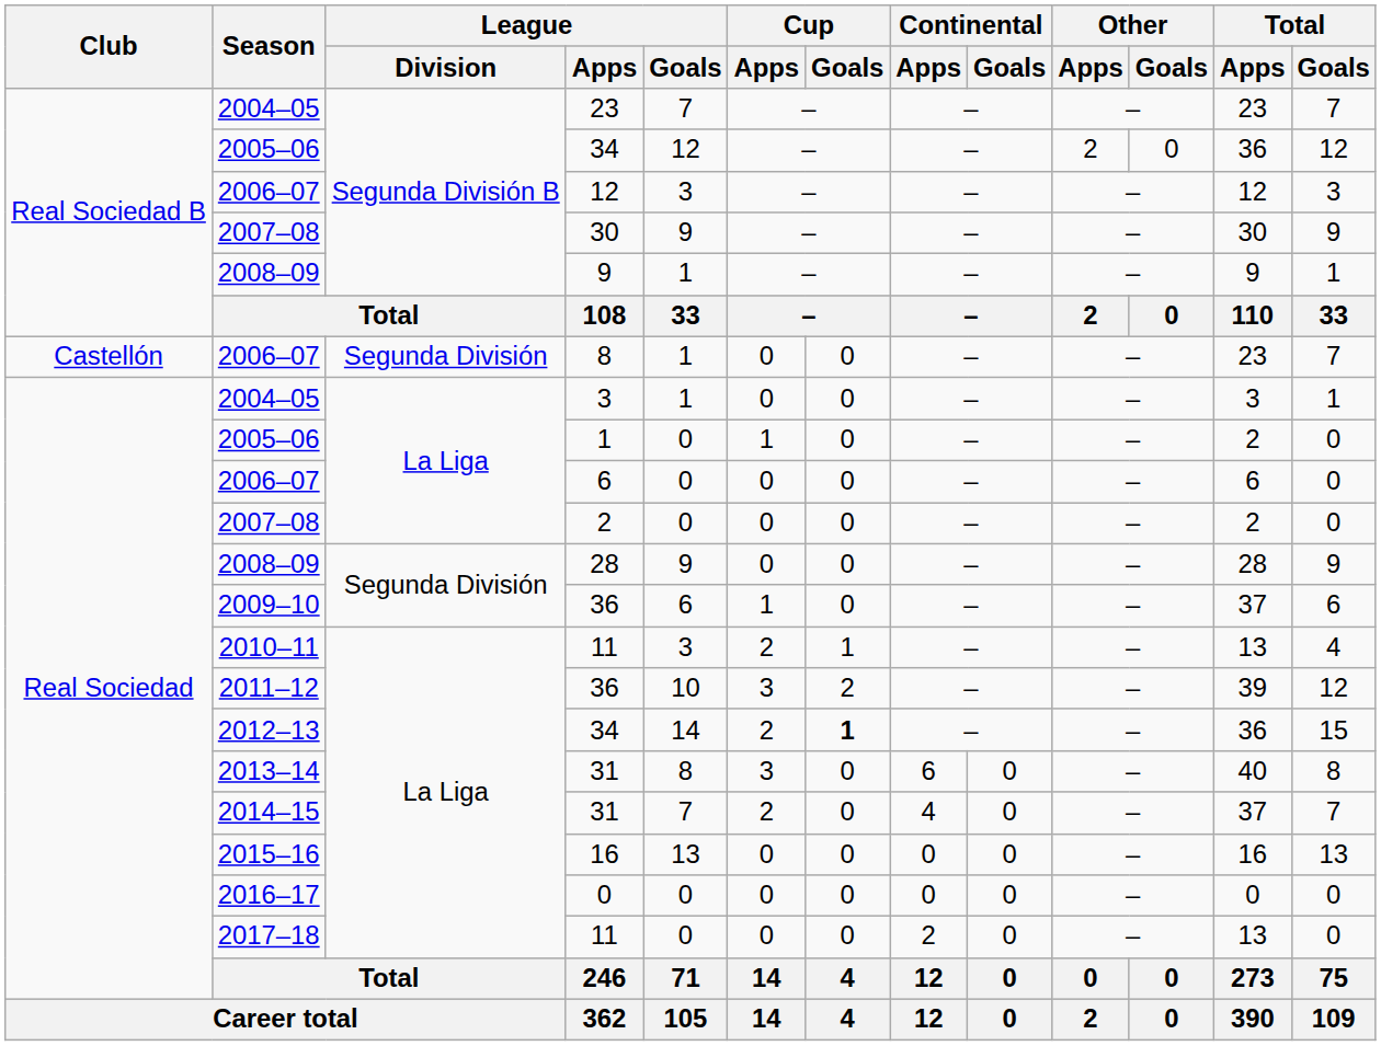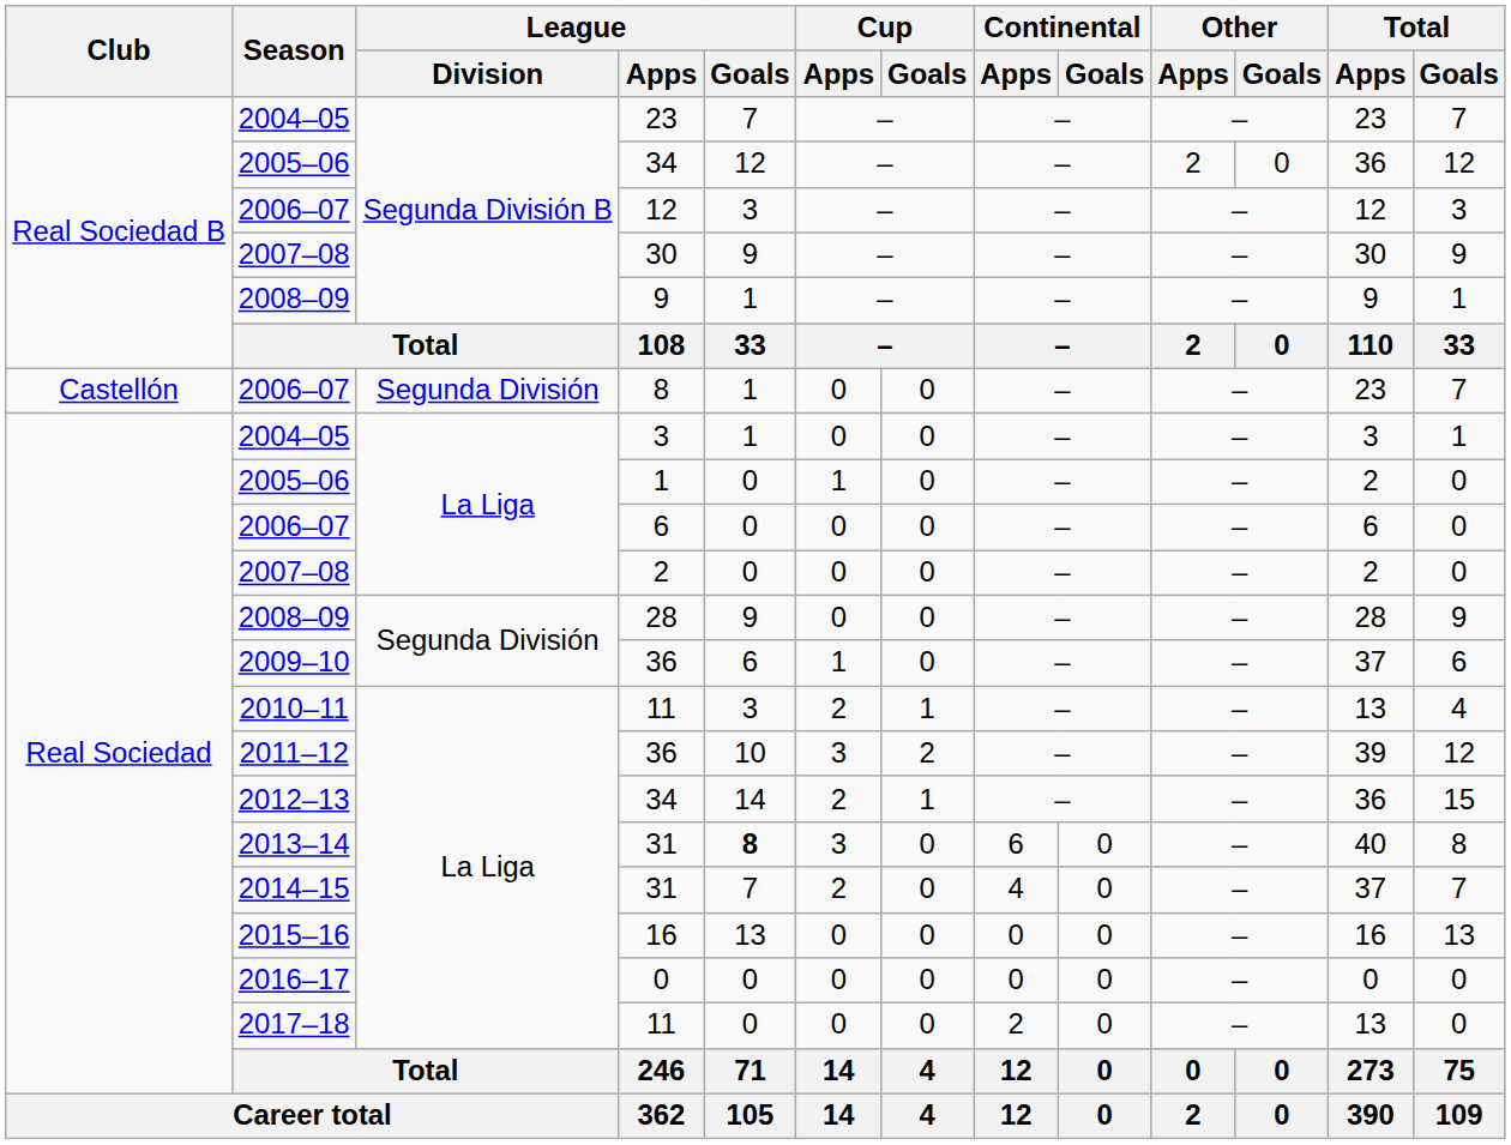2012–13 / 34 | Cup / Goals: bold -> normal
2013–14 / 31 | League / Goals: normal -> bold
